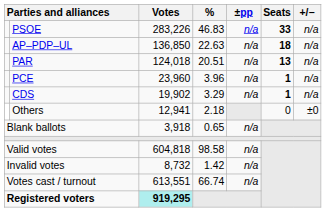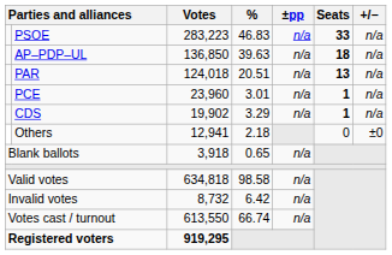PSOE | Votes: 283,226 -> 283,223
AP–PDP–UL | %: 22.63 -> 39.63
PCE | %: 3.96 -> 3.01
Valid votes | Votes: 604,818 -> 634,818
Invalid votes | %: 1.42 -> 6.42
Votes cast / turnout | Votes: 613,551 -> 613,550
Registered voters | Votes: paleturquoise background -> no background
